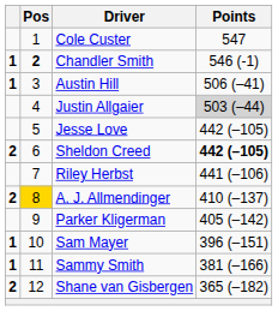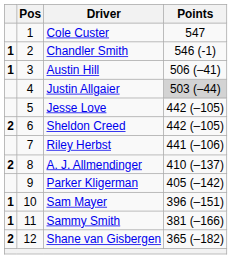Chandler Smith | Pos: bold -> normal
Sheldon Creed | Points: bold -> normal
A. J. Allmendinger | Pos: gold background -> no background
